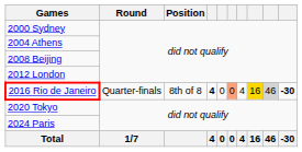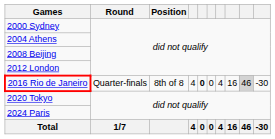2016 Rio de Janeiro | column 4: bold -> normal
2016 Rio de Janeiro | column 5: normal -> bold
2016 Rio de Janeiro | column 6: lightsalmon background -> no background
2016 Rio de Janeiro | column 8: gold background -> no background
2016 Rio de Janeiro | column 10: bold -> normal
